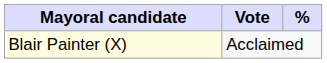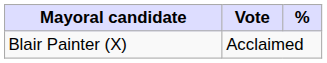Blair Painter (X) | Mayoral candidate: lightyellow background -> no background
